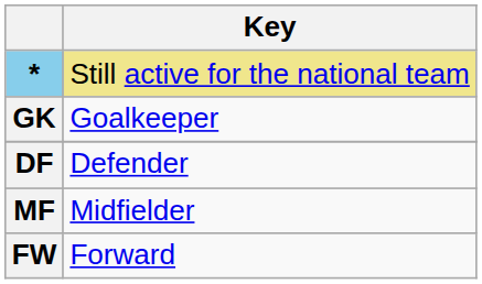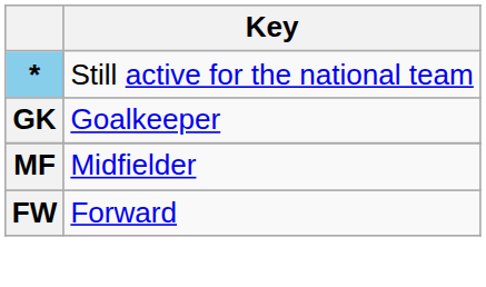* | Key: khaki background -> no background
- row: DF | Defender
